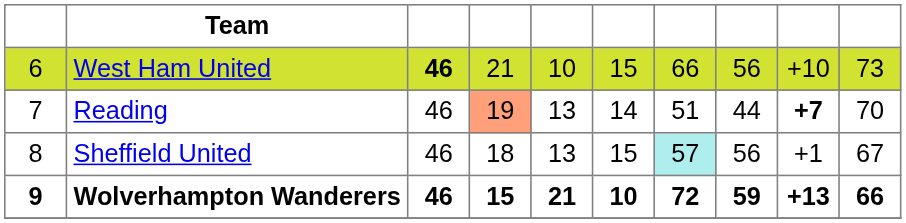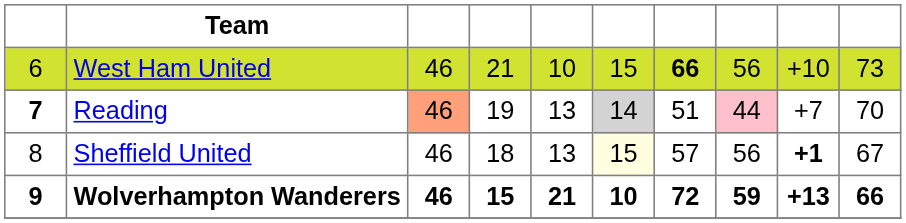West Ham United | column 3: bold -> normal
West Ham United | column 7: normal -> bold
Reading | column 1: normal -> bold
Reading | column 3: no background -> lightsalmon background
Reading | column 4: lightsalmon background -> no background
Reading | column 6: no background -> lightgrey background
Reading | column 8: no background -> pink background
Reading | column 9: bold -> normal
Sheffield United | column 6: no background -> lightyellow background
Sheffield United | column 7: paleturquoise background -> no background
Sheffield United | column 9: normal -> bold
